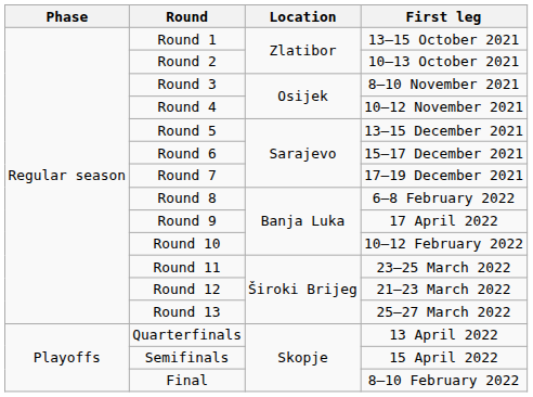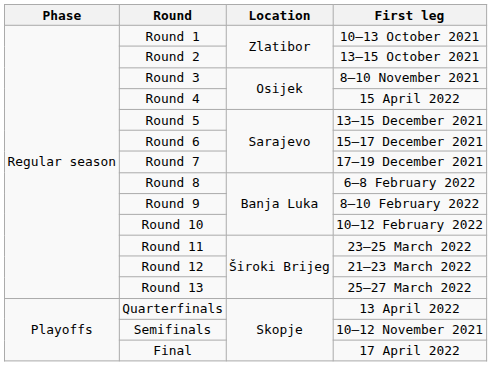Round 1 | First leg: 13–15 October 2021 -> 10–13 October 2021
Round 2 | First leg: 10–13 October 2021 -> 13–15 October 2021
Round 4 | First leg: 10–12 November 2021 -> 15 April 2022
Round 9 | First leg: 17 April 2022 -> 8–10 February 2022
Semifinals | First leg: 15 April 2022 -> 10–12 November 2021
Final | First leg: 8–10 February 2022 -> 17 April 2022
